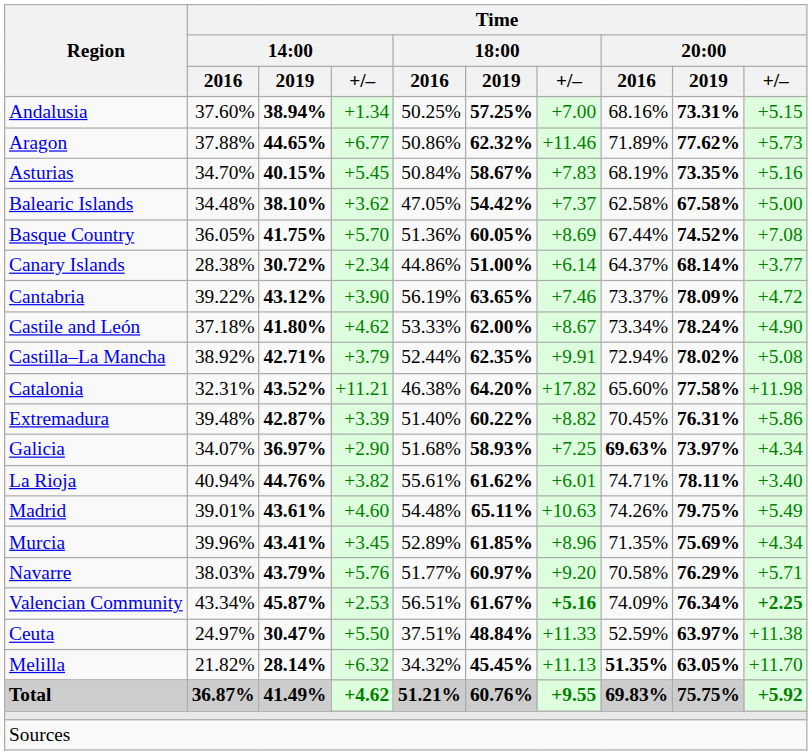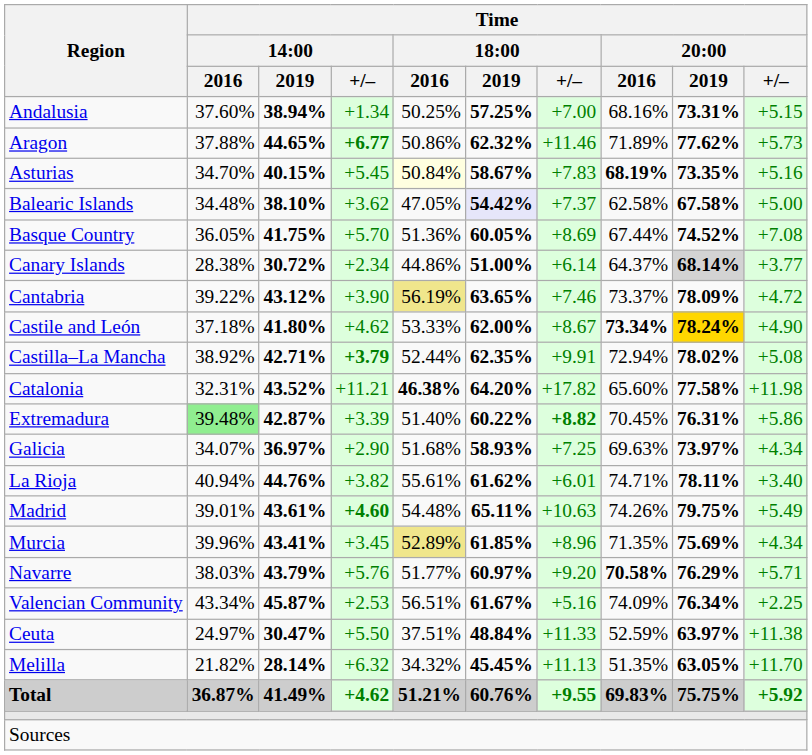Aragon | Time / 14:00 / +/–: normal -> bold
Asturias | Time / 18:00 / 2016: no background -> lightyellow background
Asturias | Time / 20:00 / 2016: normal -> bold
Balearic Islands | Time / 18:00 / 2019: no background -> lavender background
Canary Islands | Time / 20:00 / 2019: no background -> lightgrey background
Cantabria | Time / 18:00 / 2016: no background -> khaki background
Castile and León | Time / 20:00 / 2016: normal -> bold
Castile and León | Time / 20:00 / 2019: no background -> gold background
Castilla–La Mancha | Time / 14:00 / +/–: normal -> bold
Catalonia | Time / 18:00 / 2016: normal -> bold
Extremadura | Time / 14:00 / 2016: no background -> lightgreen background
Extremadura | Time / 18:00 / +/–: normal -> bold
Galicia | Time / 20:00 / 2016: bold -> normal
Madrid | Time / 14:00 / +/–: normal -> bold
Murcia | Time / 18:00 / 2016: no background -> khaki background
Navarre | Time / 20:00 / 2016: normal -> bold
Valencian Community | Time / 18:00 / +/–: bold -> normal
Valencian Community | Time / 20:00 / +/–: bold -> normal
Melilla | Time / 20:00 / 2016: bold -> normal
